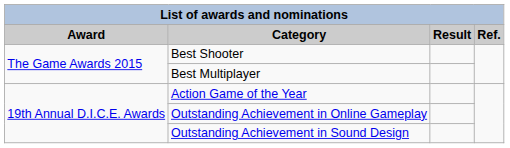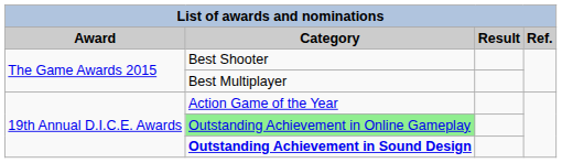Outstanding Achievement in Online Gameplay | Category: no background -> lightgreen background
Outstanding Achievement in Sound Design | Category: normal -> bold
